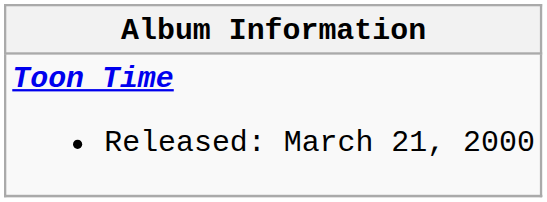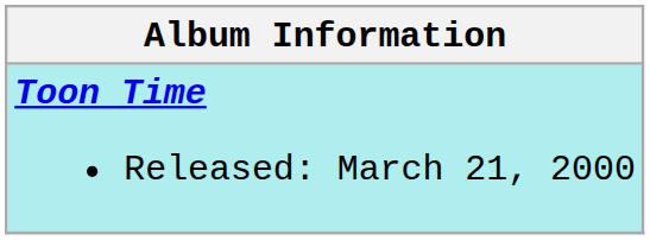row 2 | column 1: no background -> paleturquoise background
